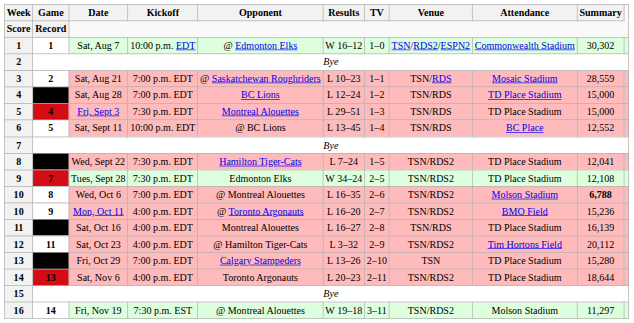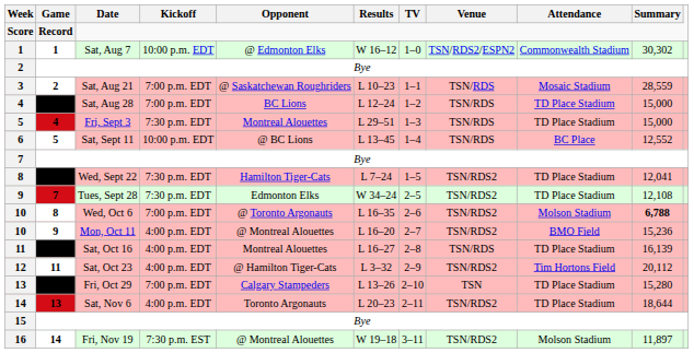10 / 8 | Opponent: @ Montreal Alouettes -> @ Toronto Argonauts
10 / 9 | Opponent: @ Toronto Argonauts -> @ Montreal Alouettes
16 | Summary: 11,297 -> 11,897
